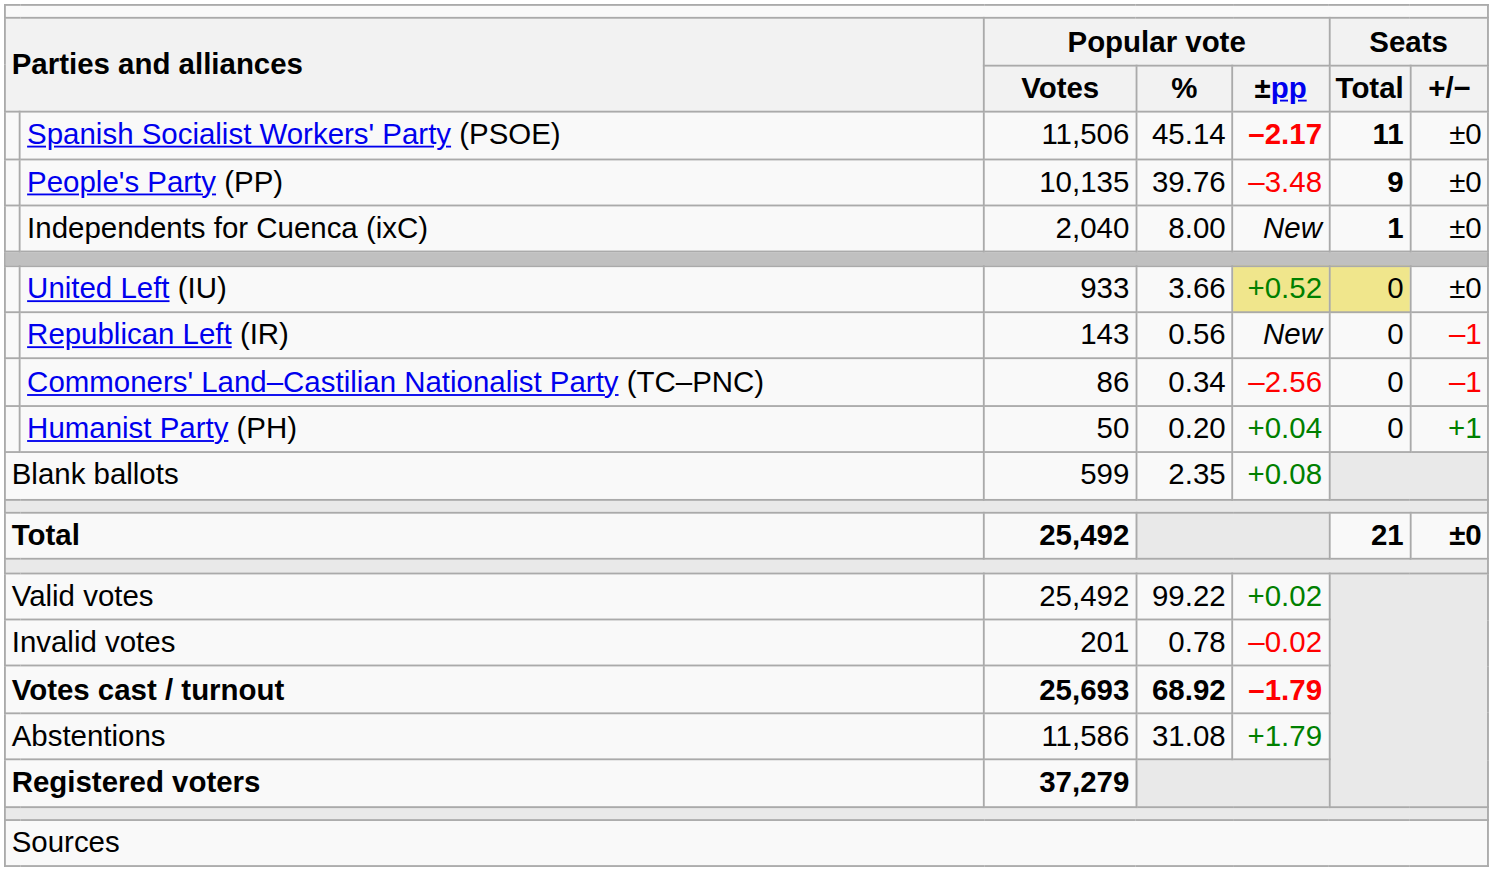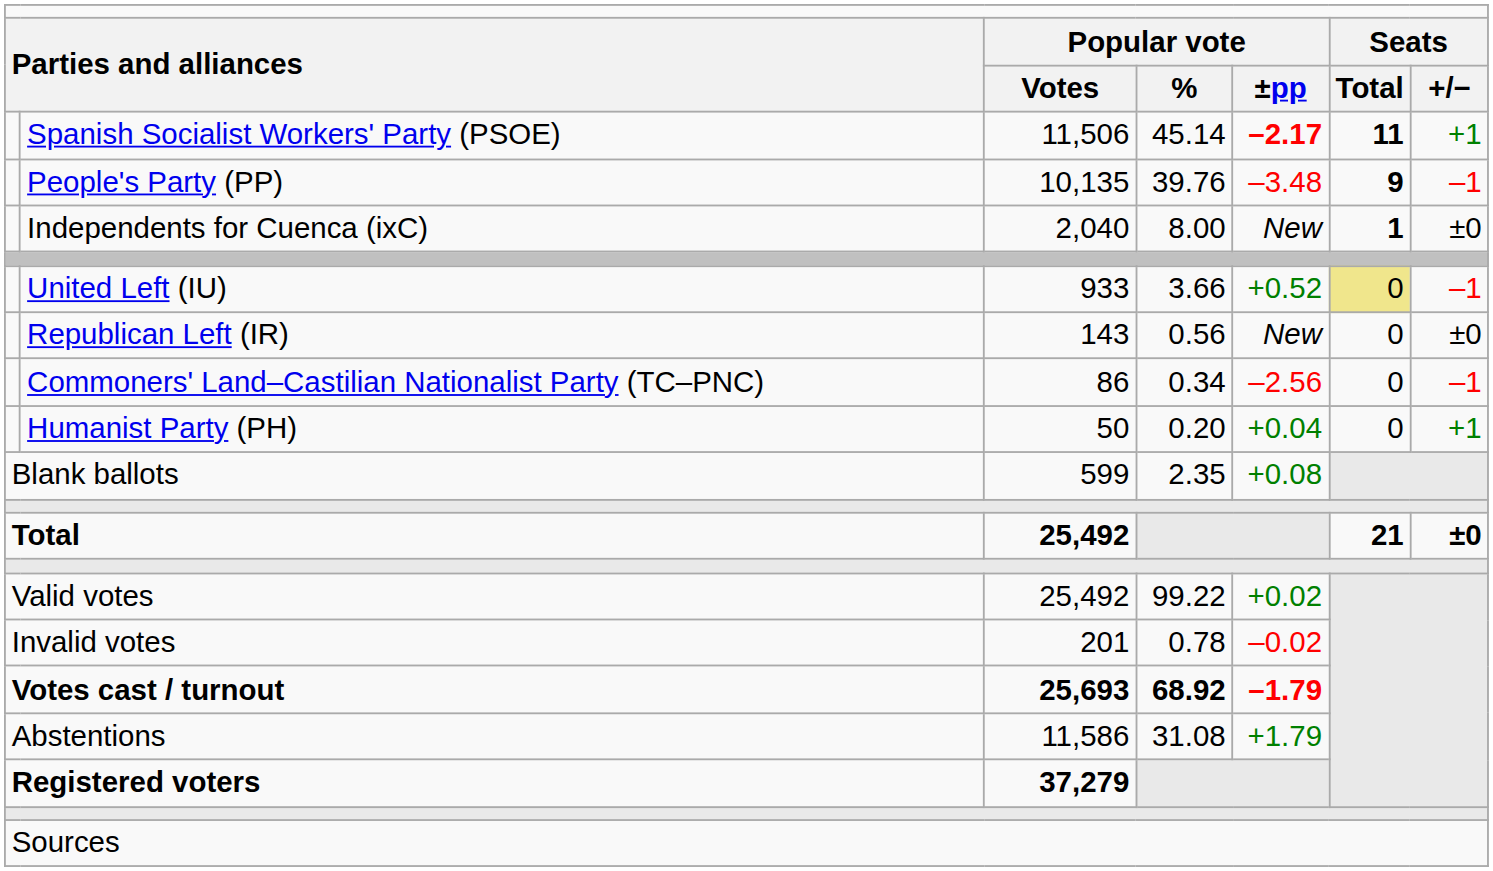Spanish Socialist Workers' Party (PSOE) | column 7: ±0 -> +1
People's Party (PP) | column 7: ±0 -> –1
United Left (IU) | column 5: khaki background -> no background
United Left (IU) | column 7: ±0 -> –1
Republican Left (IR) | column 7: –1 -> ±0
